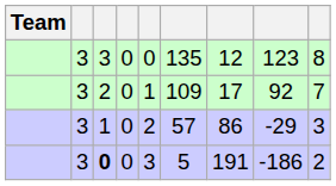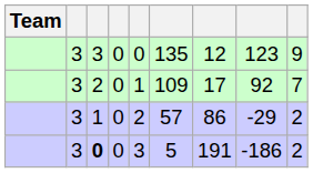row 2 | column 9: 8 -> 9
row 4 | column 9: 3 -> 2
